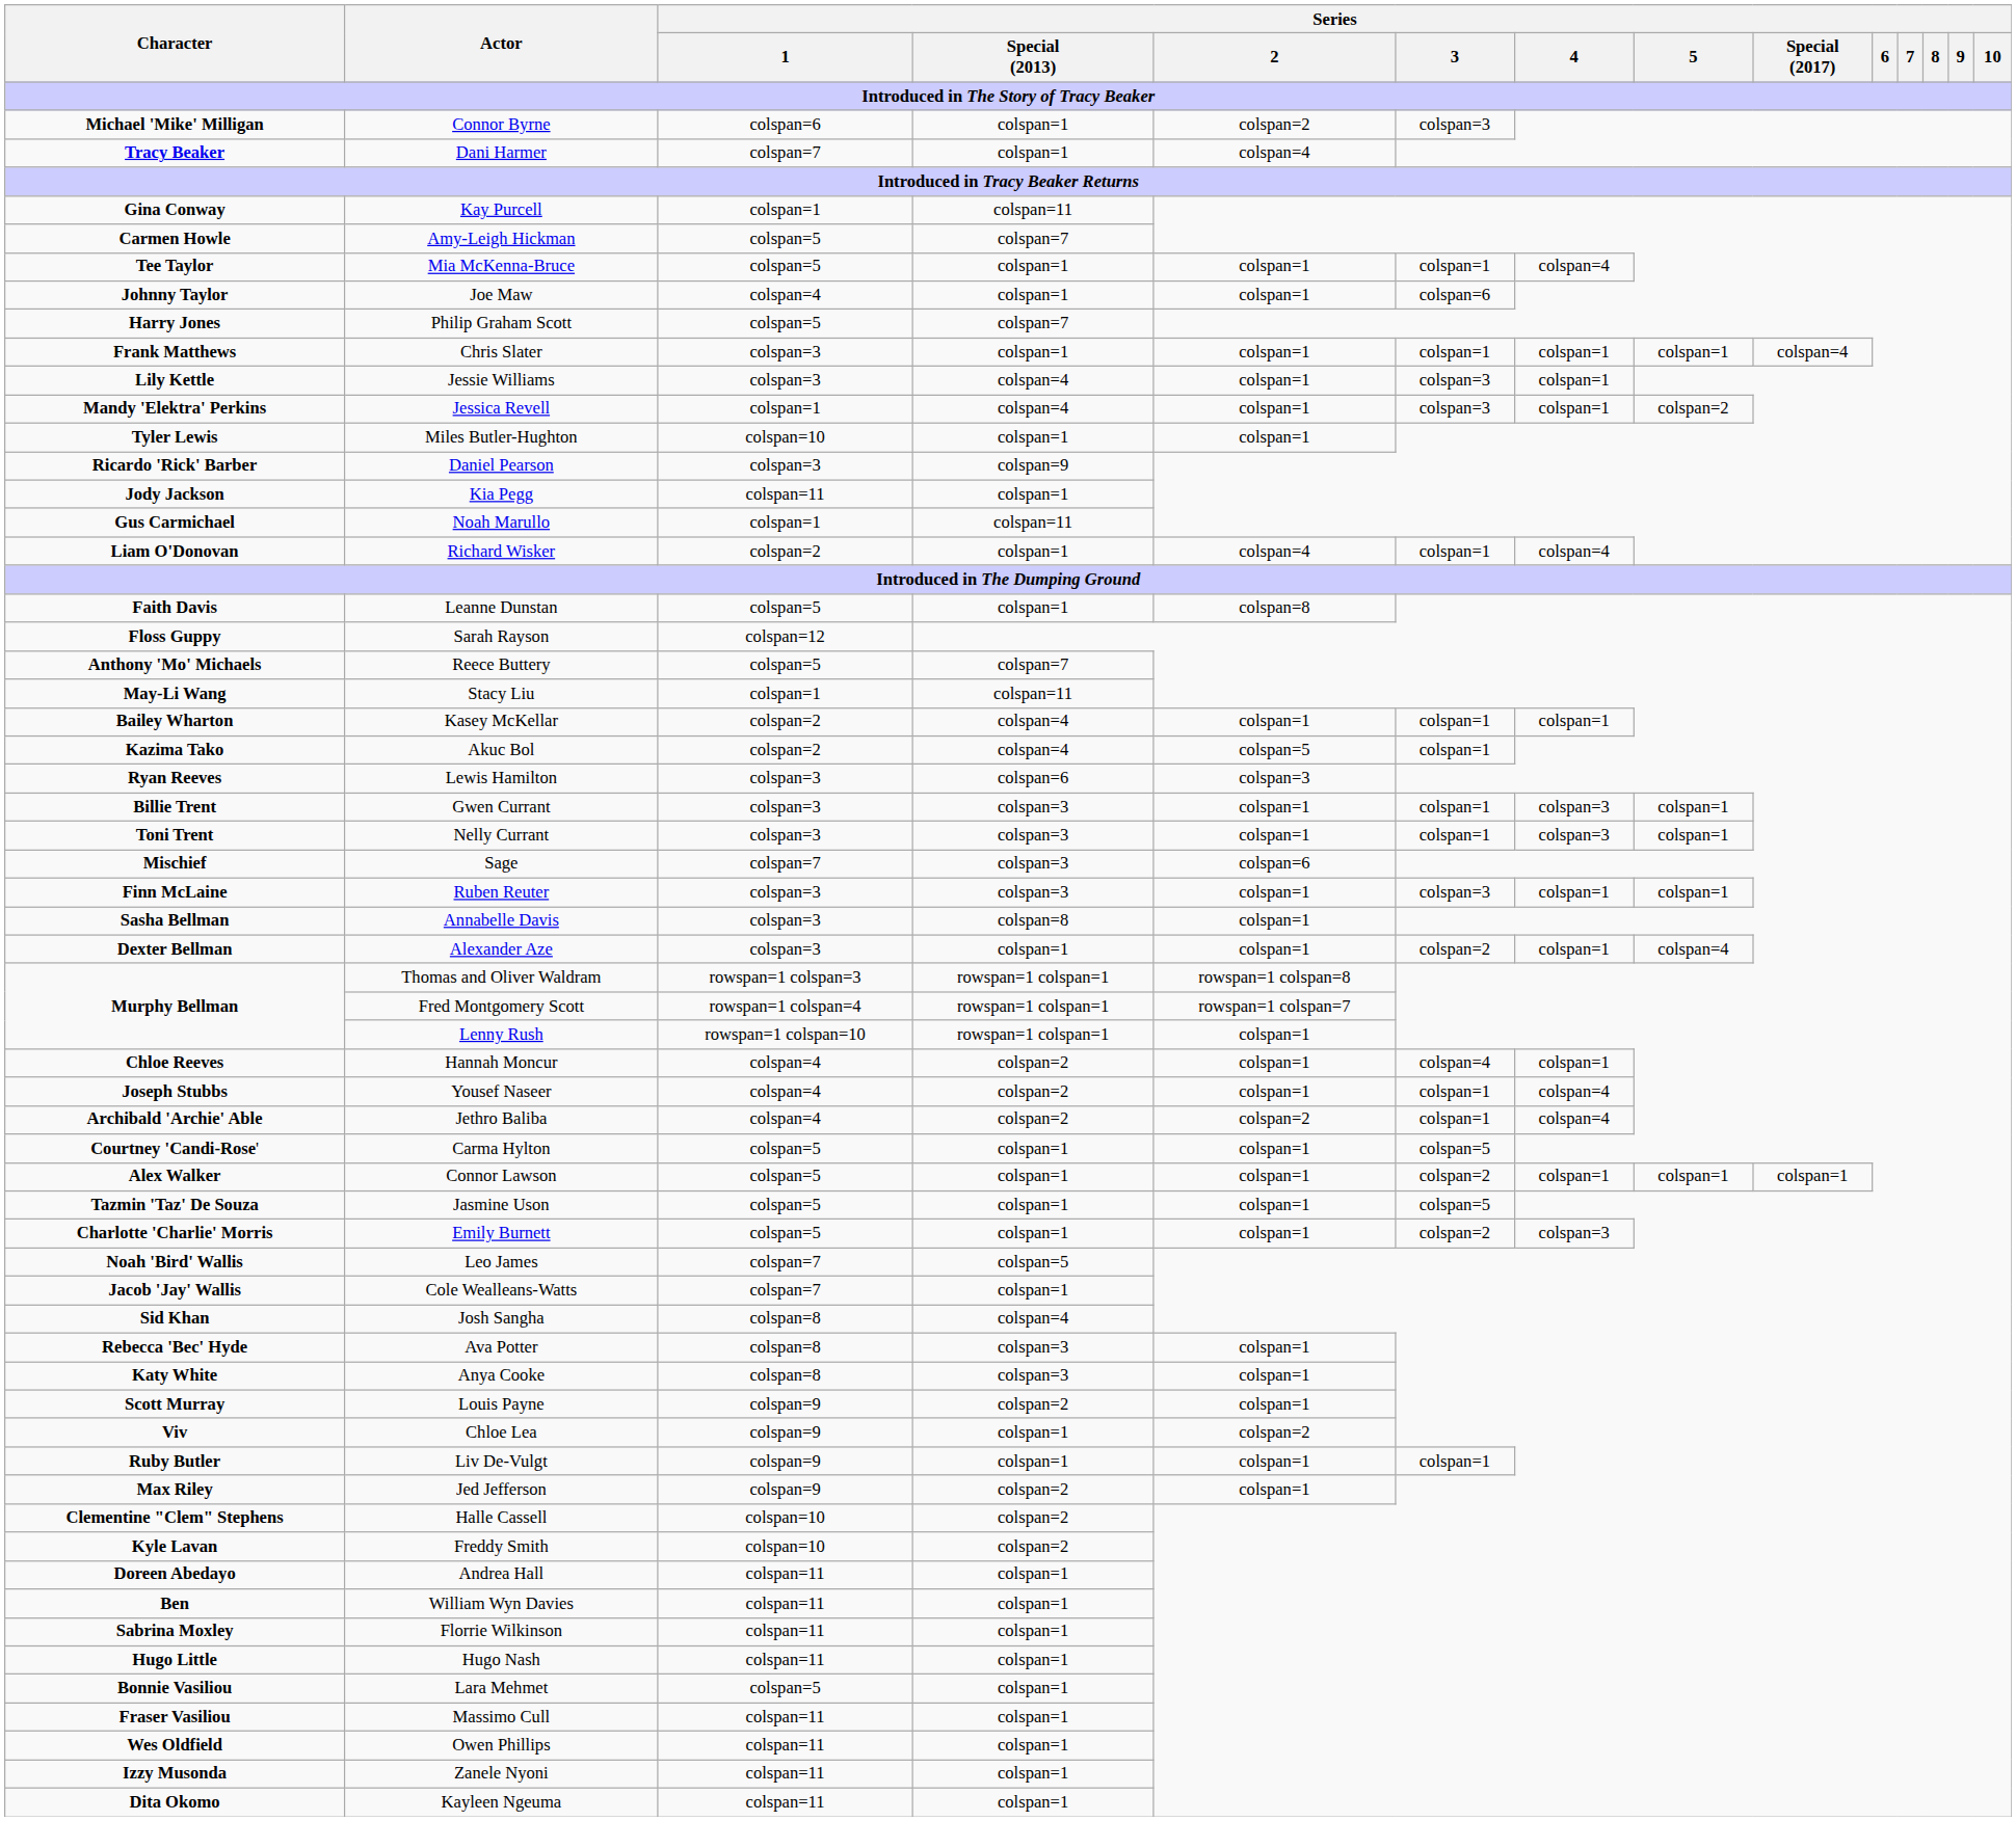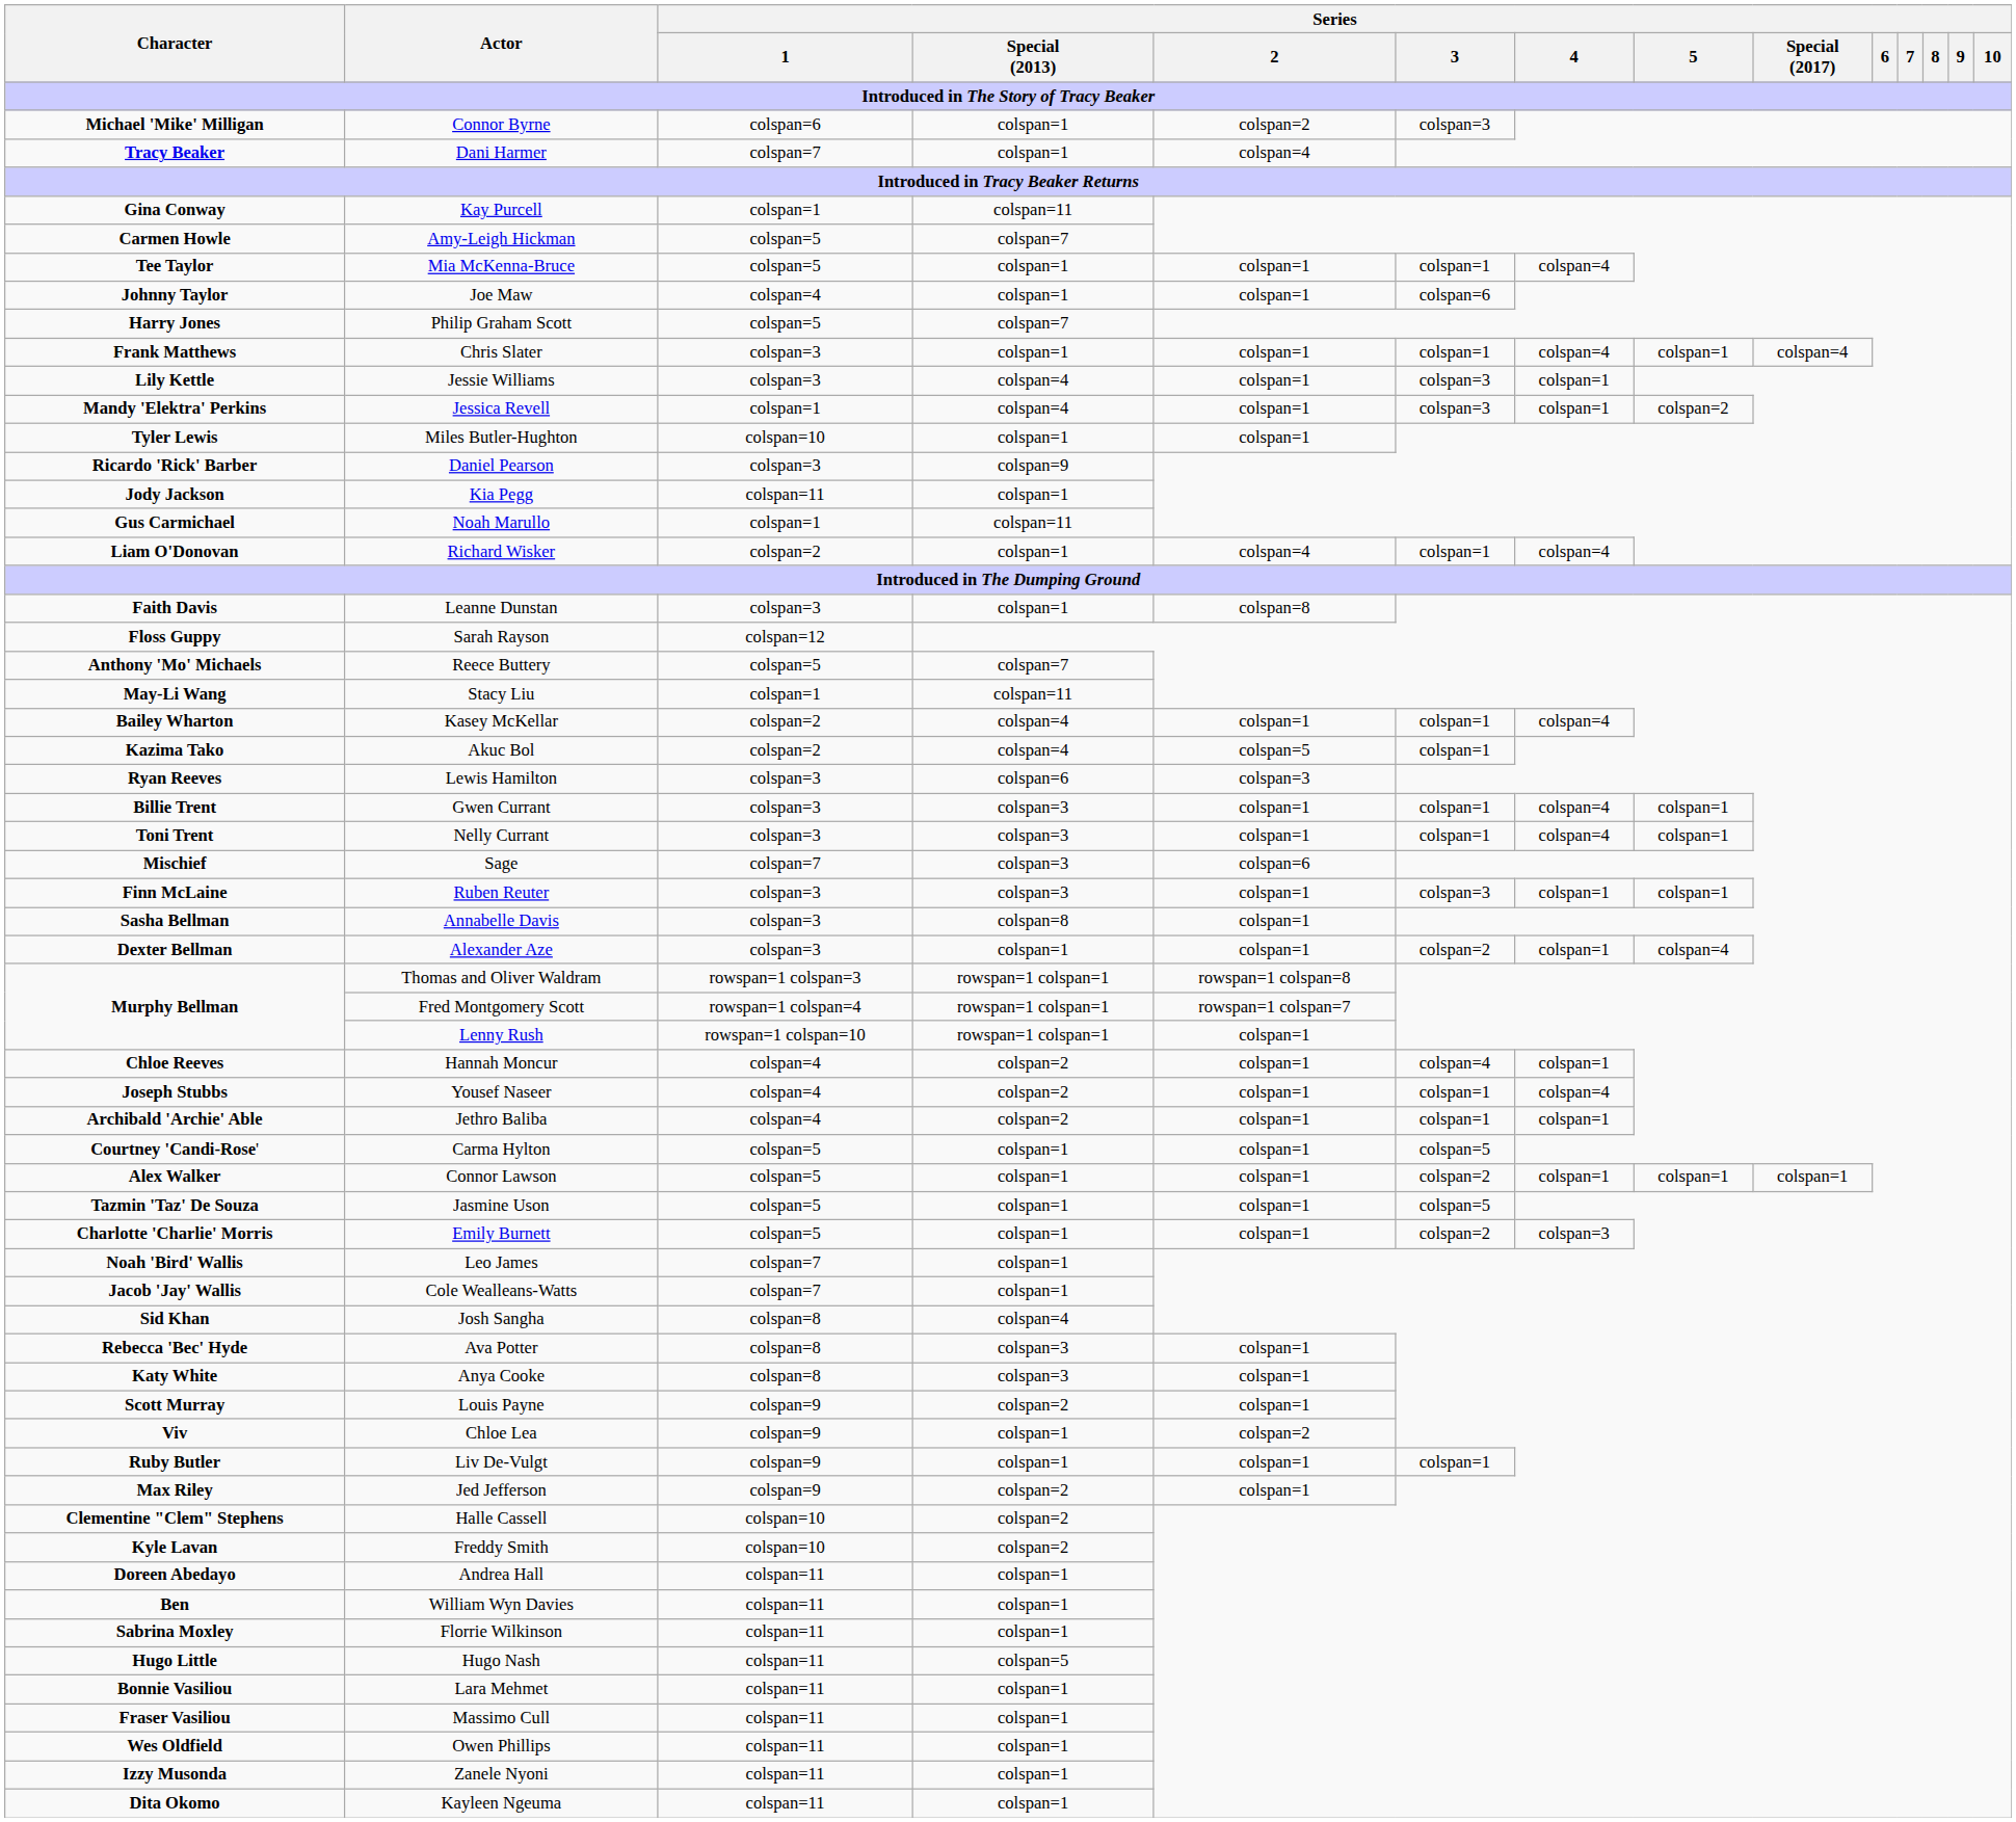Chris Slater | Series / 4: colspan=1 -> colspan=4
Leanne Dunstan | Series / 1: colspan=5 -> colspan=3
Kasey McKellar | Series / 4: colspan=1 -> colspan=4
Gwen Currant | Series / 4: colspan=3 -> colspan=4
Nelly Currant | Series / 4: colspan=3 -> colspan=4
Jethro Baliba | Series / 2: colspan=2 -> colspan=1
Jethro Baliba | Series / 4: colspan=4 -> colspan=1
Leo James | Series / Special (2013): colspan=5 -> colspan=1
Hugo Nash | Series / Special (2013): colspan=1 -> colspan=5
Lara Mehmet | Series / 1: colspan=5 -> colspan=11
